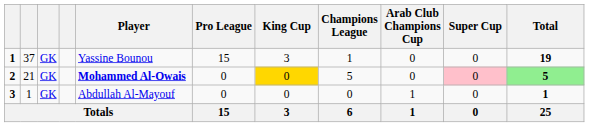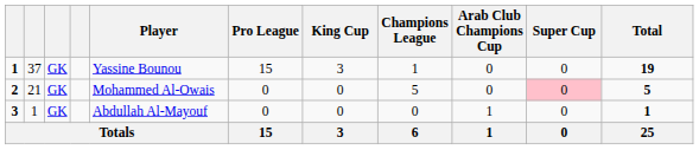2 | Player: bold -> normal
2 | King Cup: gold background -> no background
2 | Total: lightgreen background -> no background
